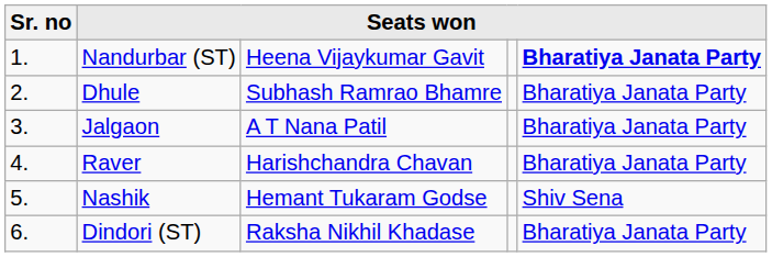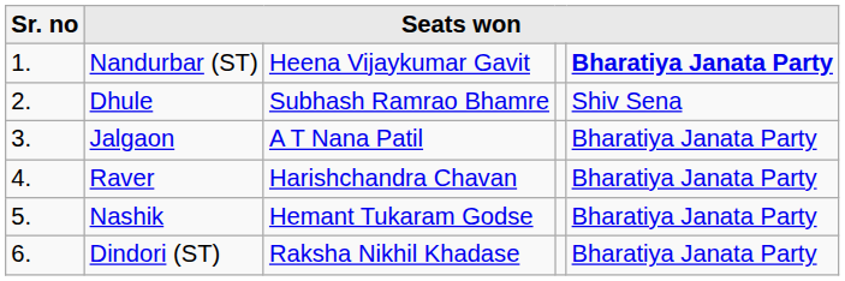Dhule | column 5: Bharatiya Janata Party -> Shiv Sena
Nashik | column 5: Shiv Sena -> Bharatiya Janata Party
